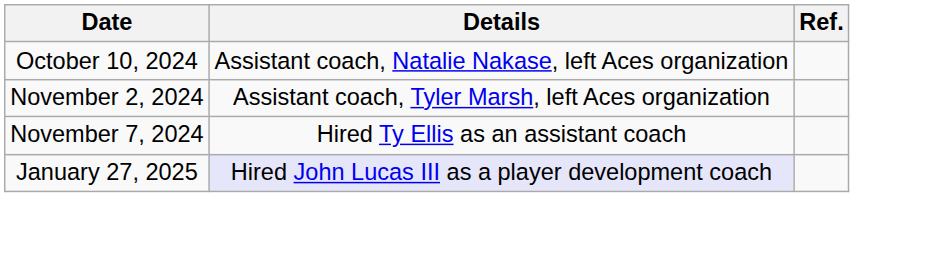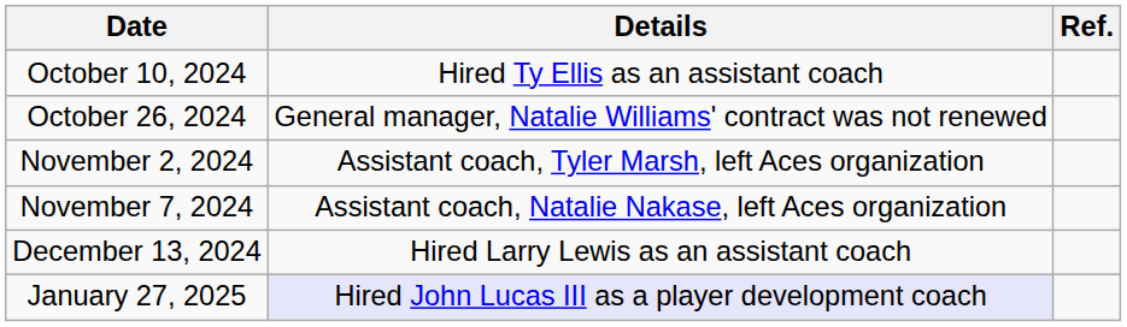October 10, 2024 | Details: Assistant coach, Natalie Nakase, left Aces organization -> Hired Ty Ellis as an assistant coach
+ row: October 26, 2024 | General manager, Natalie Williams' contract was not renewed
November 7, 2024 | Details: Hired Ty Ellis as an assistant coach -> Assistant coach, Natalie Nakase, left Aces organization
+ row: December 13, 2024 | Hired Larry Lewis as an assistant coach
